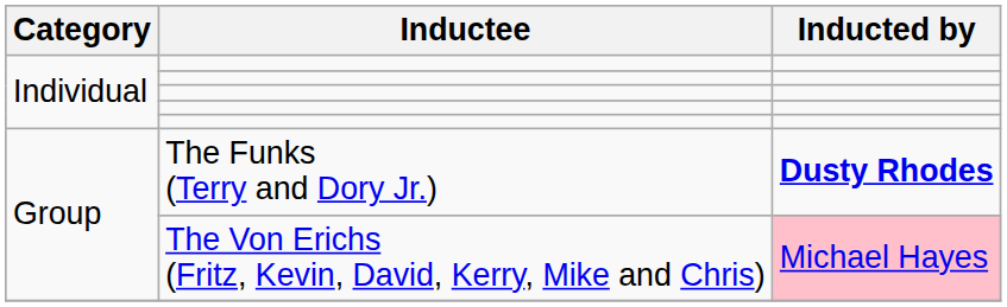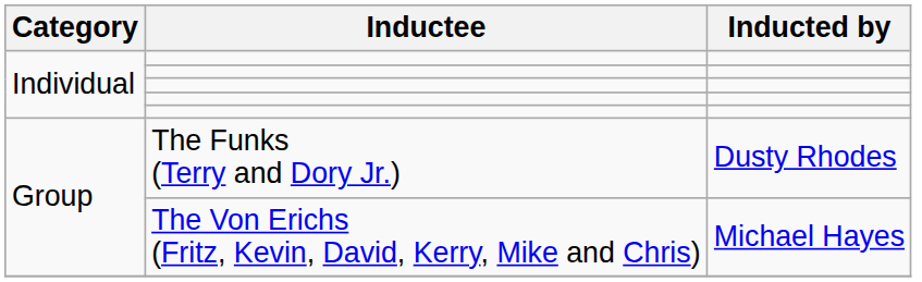The Funks (Terry and Dory Jr.) | Inducted by: bold -> normal
The Von Erichs (Fritz, Kevin, David, Kerry, Mike and Chris) | Inducted by: pink background -> no background
